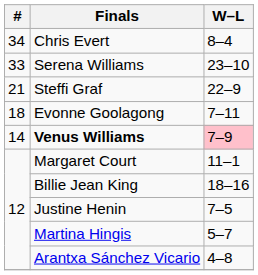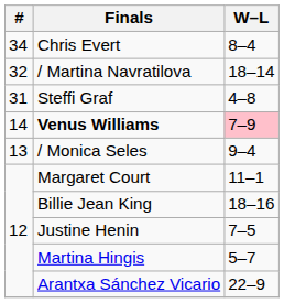- row: 33 | Serena Williams | 23–10
+ row: 32 | / Martina Navratilova | 18–14
Steffi Graf | #: 21 -> 31
Steffi Graf | W–L: 22–9 -> 4–8
- row: 18 | Evonne Goolagong | 7–11
+ row: 13 | / Monica Seles | 9–4
Arantxa Sánchez Vicario | W–L: 4–8 -> 22–9
